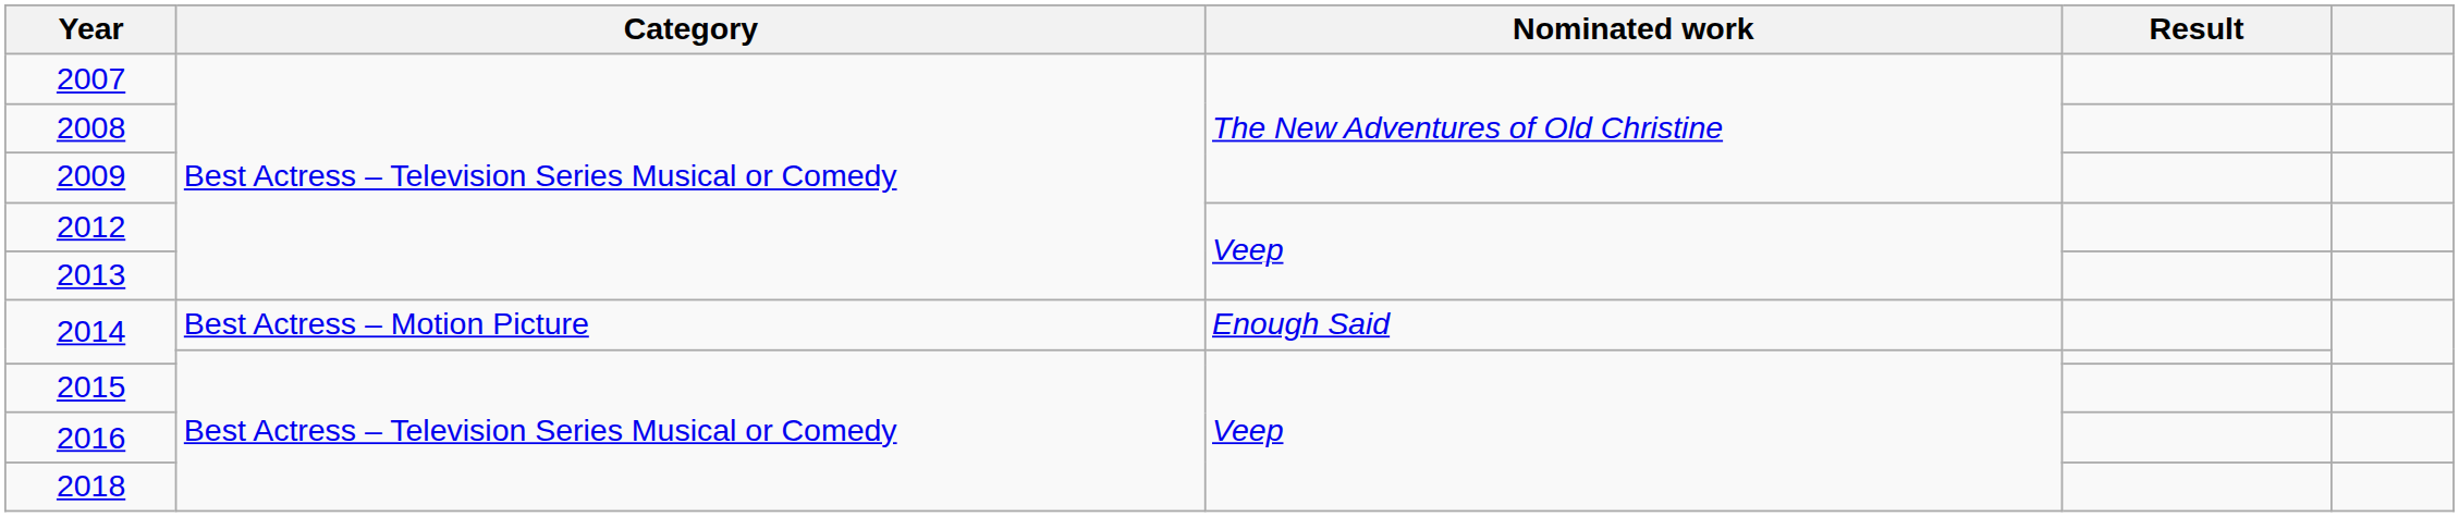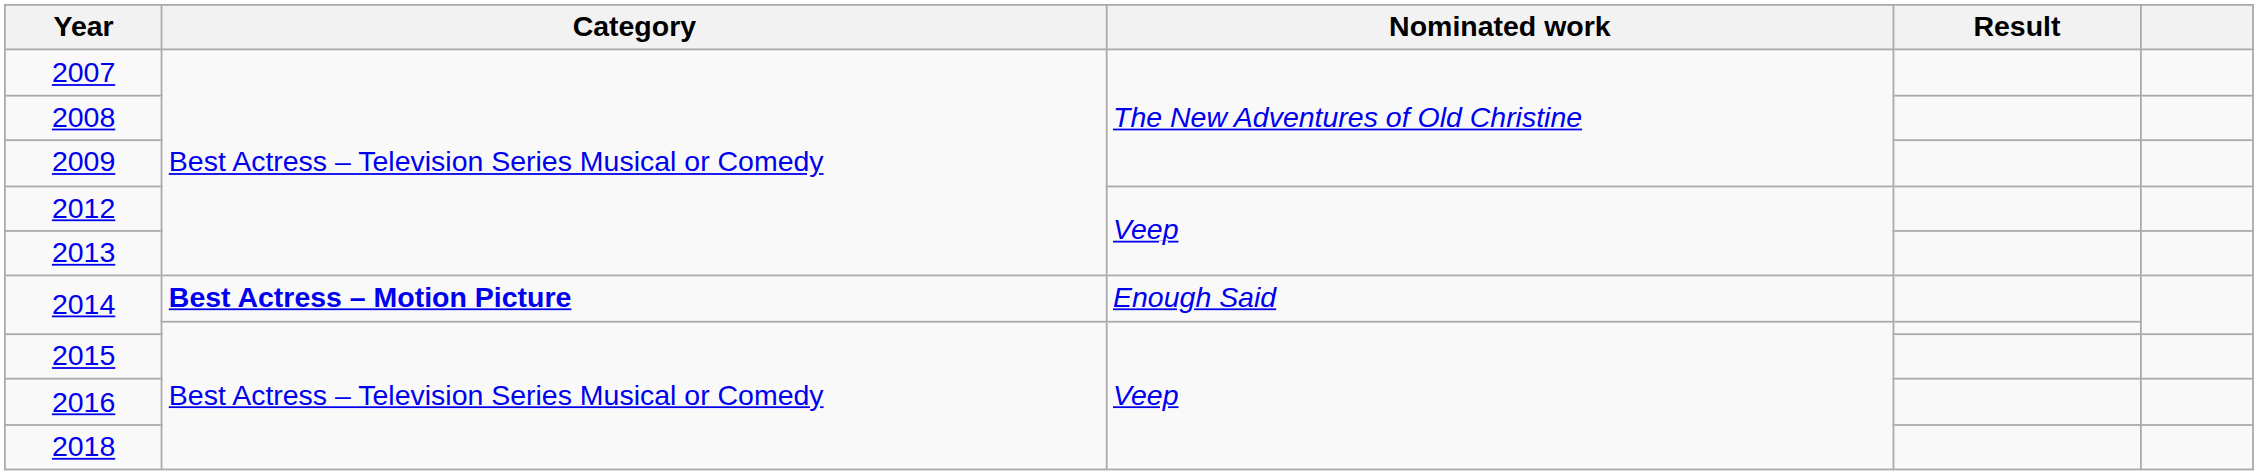2014 / Enough Said | Category: normal -> bold
